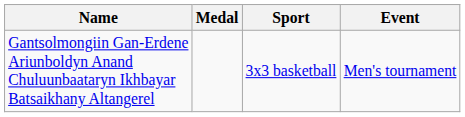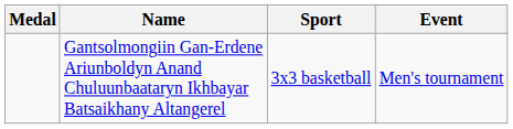columns swapped: Medal <-> Name
